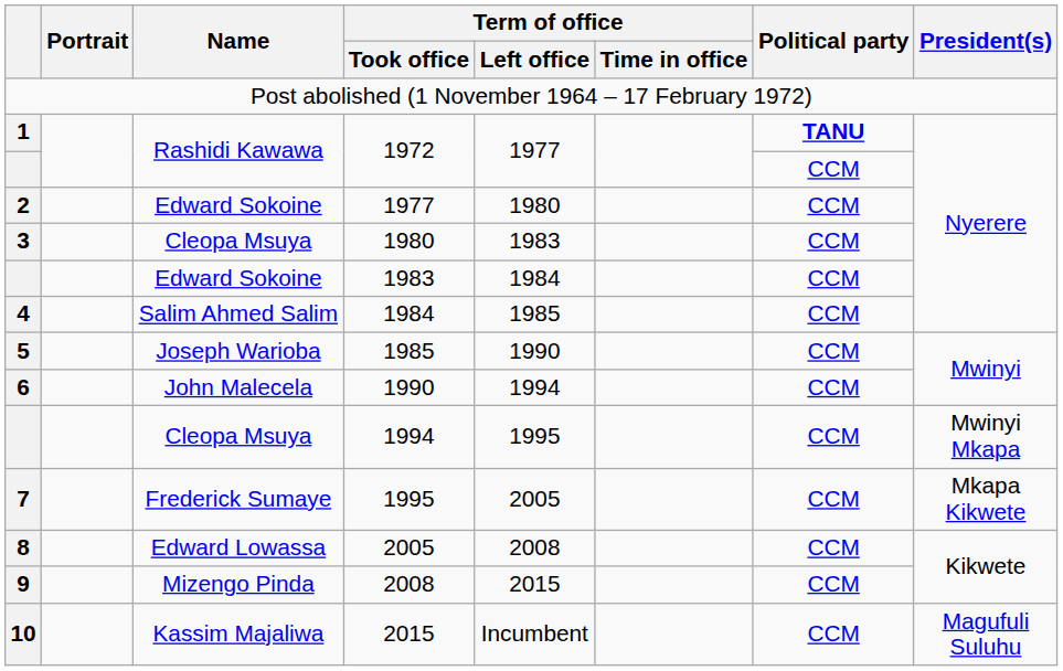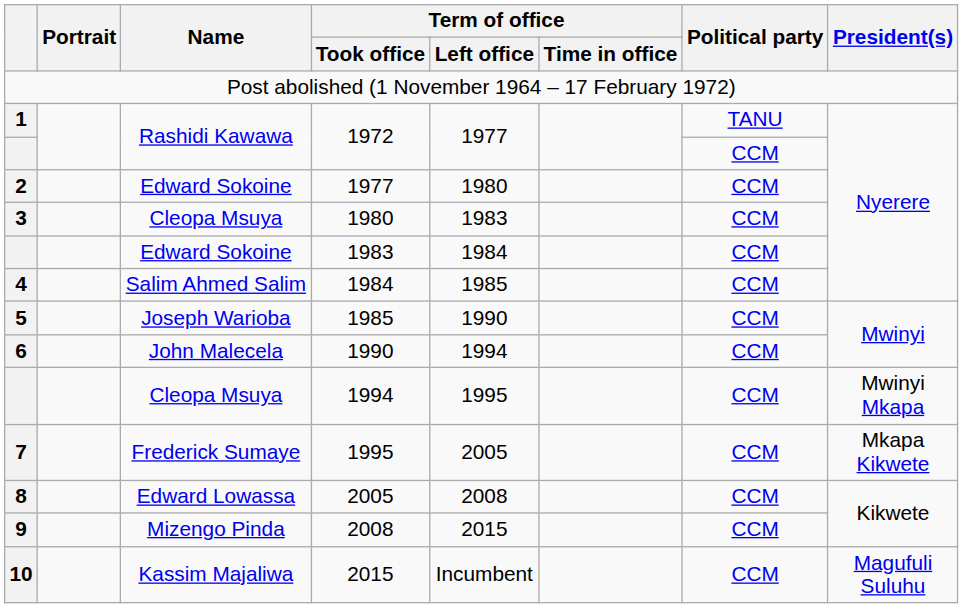1 / 1972 | Political party: bold -> normal
